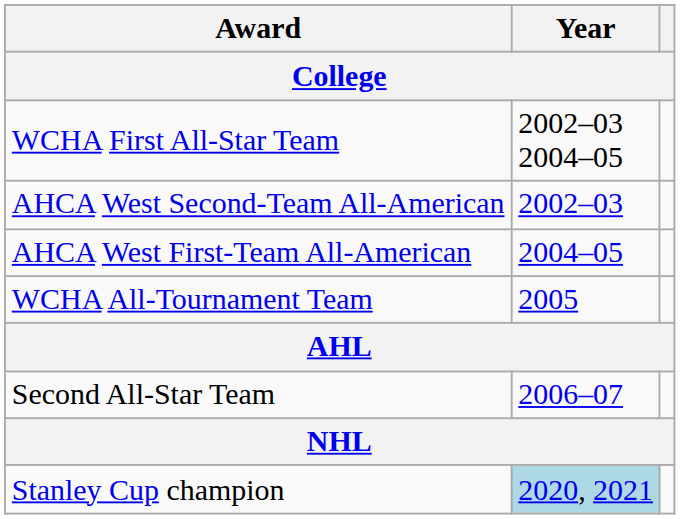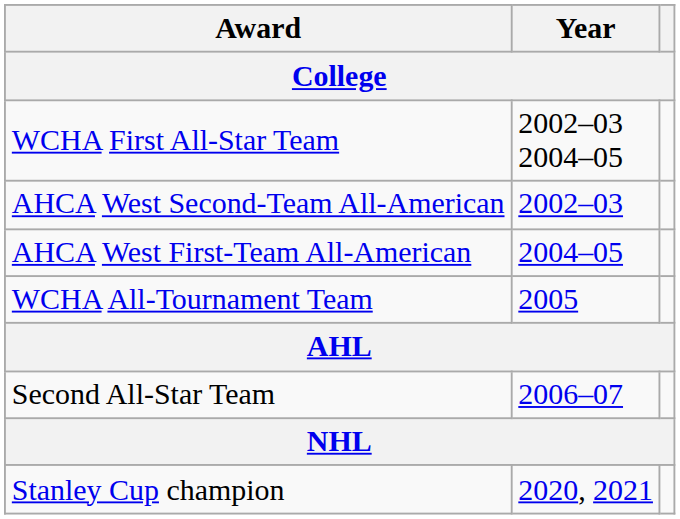Stanley Cup champion | Year: lightblue background -> no background
